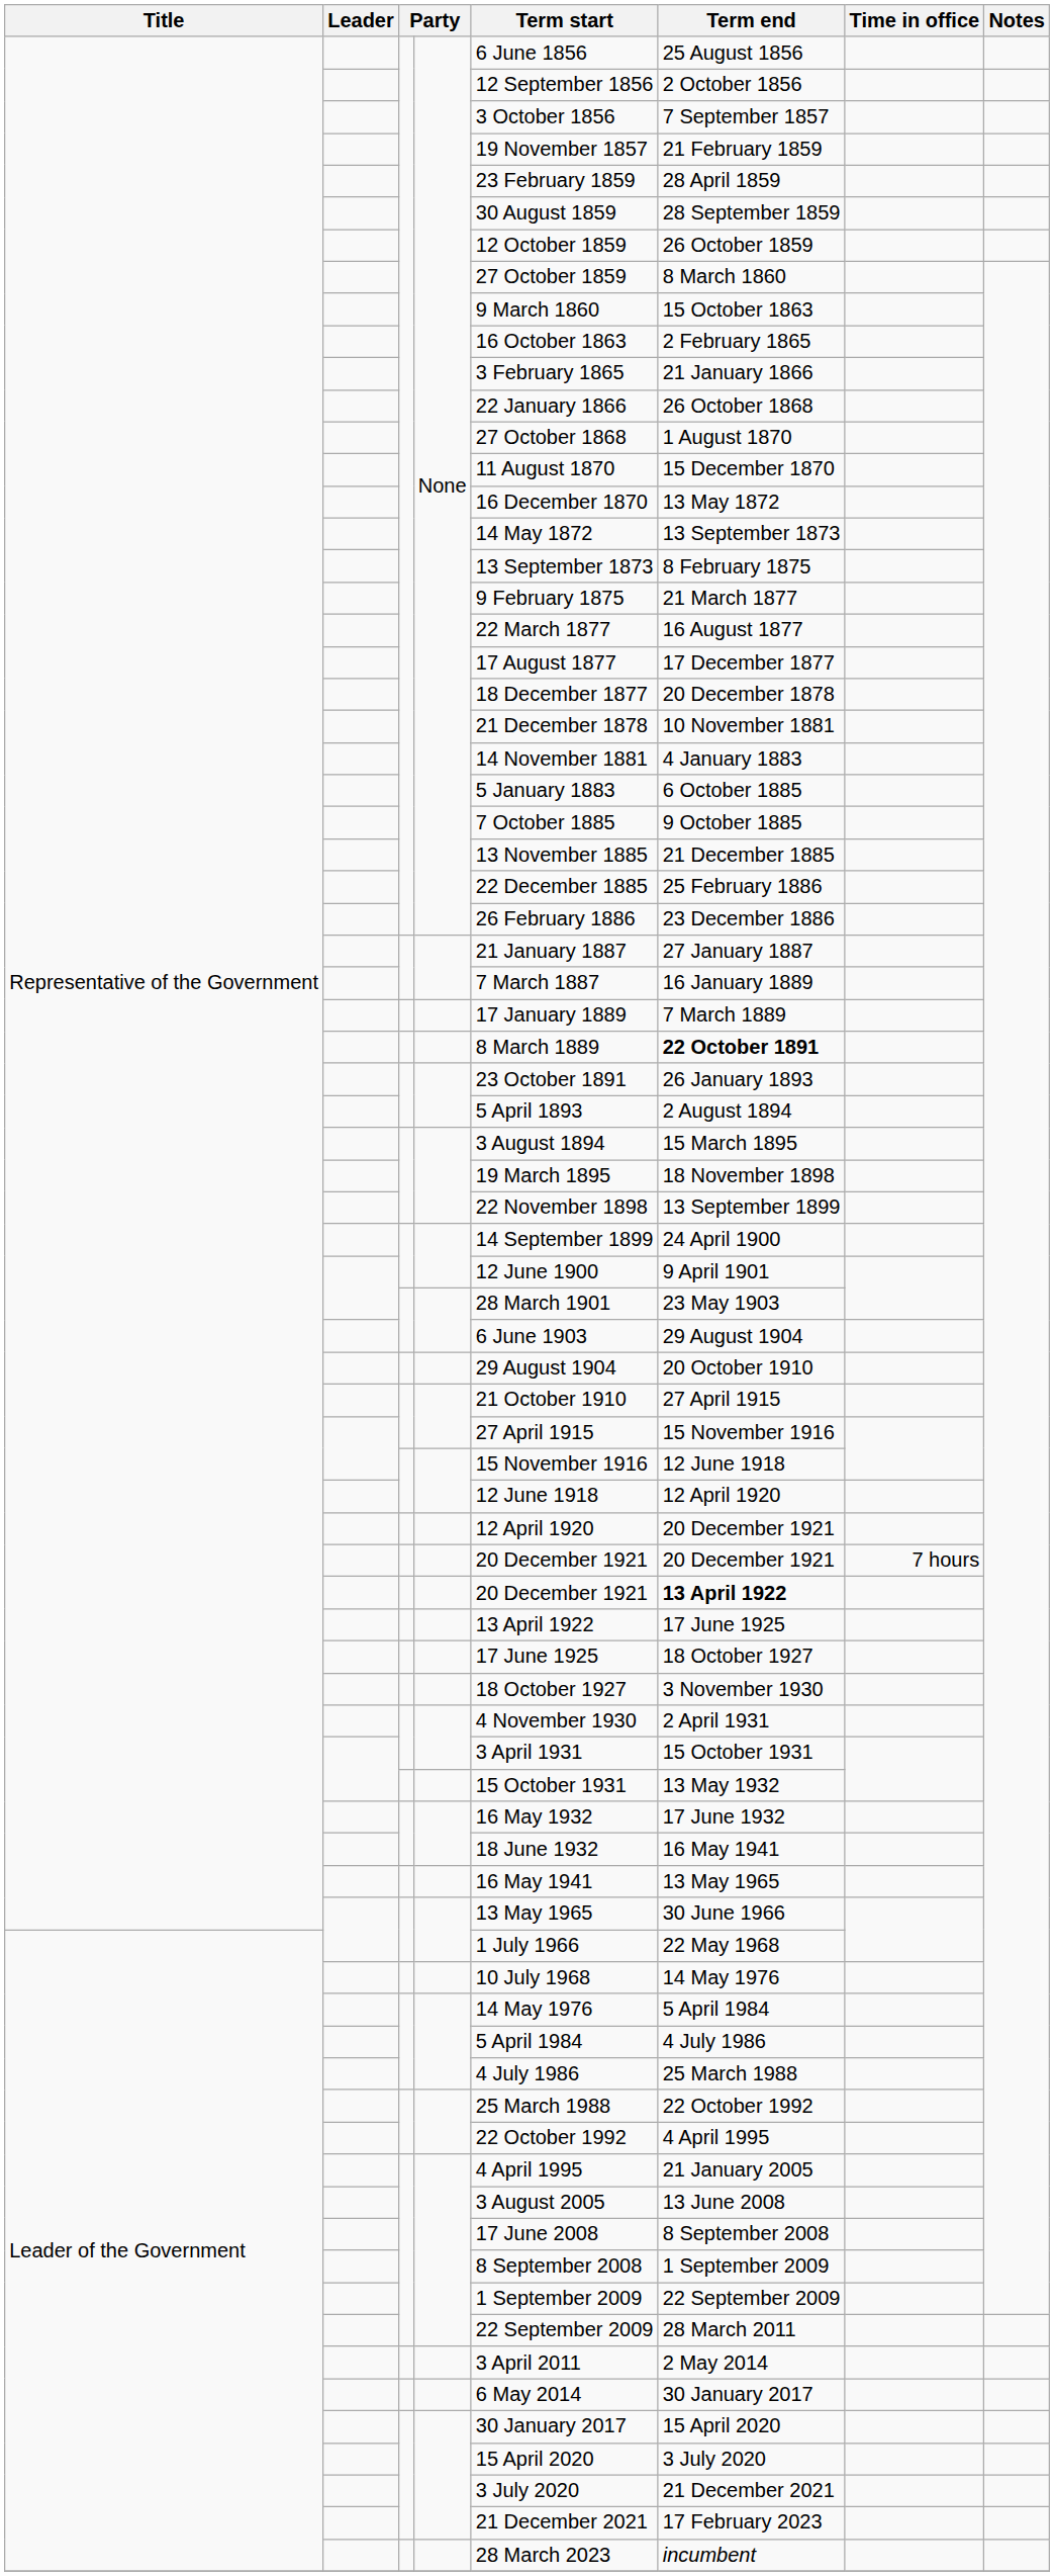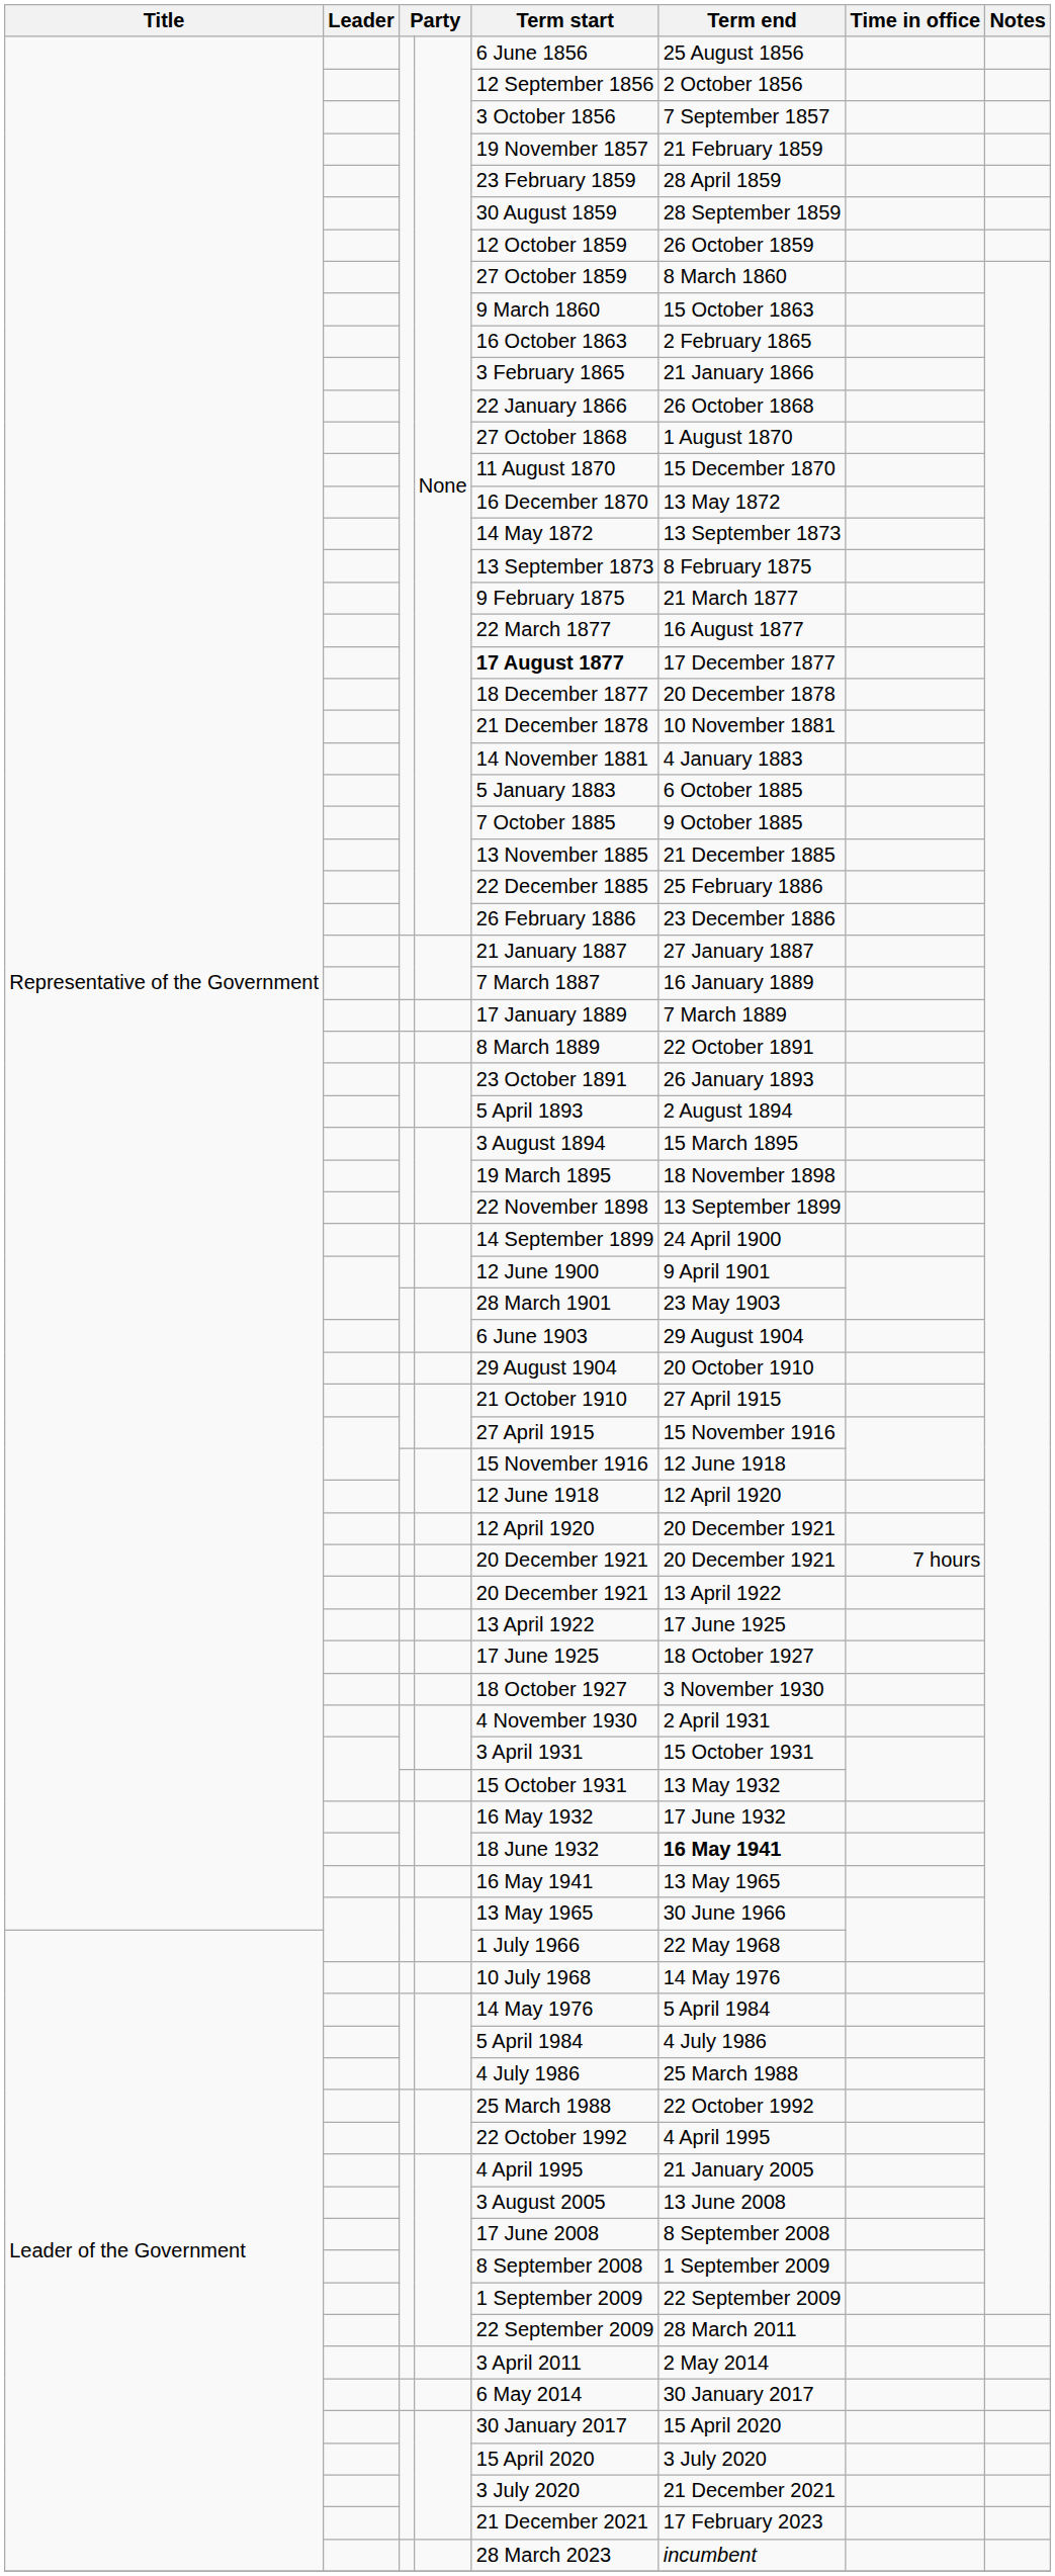row 21 | Term start: normal -> bold
row 33 | Term end: bold -> normal
row 50 | Term end: bold -> normal
row 58 | Term end: normal -> bold
